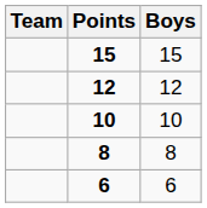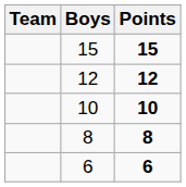columns swapped: Boys <-> Points
